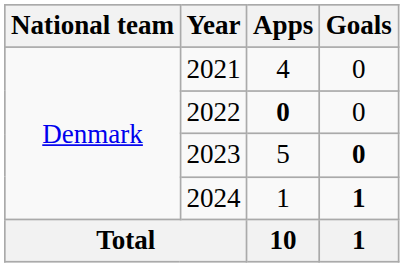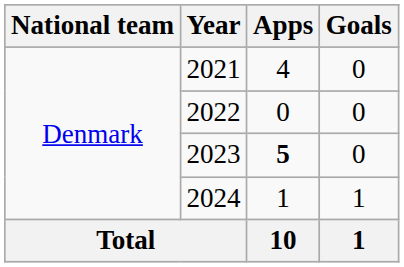2022 | Apps: bold -> normal
2023 | Apps: normal -> bold
2023 | Goals: bold -> normal
2024 | Goals: bold -> normal
